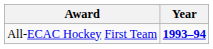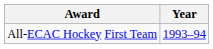row 2 | Year: bold -> normal
